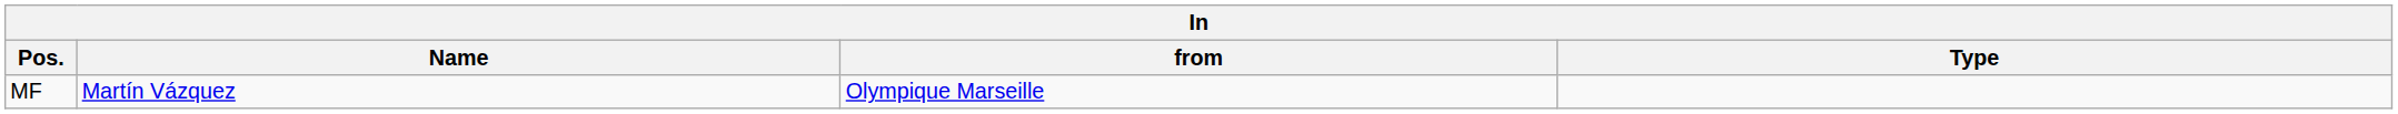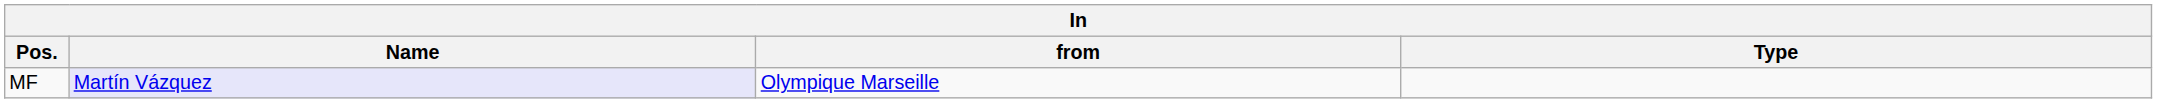MF | Name: no background -> lavender background
